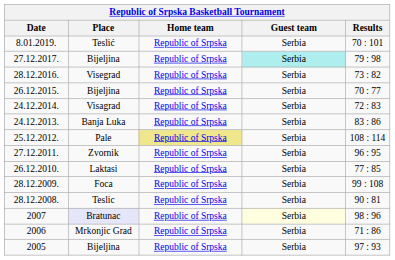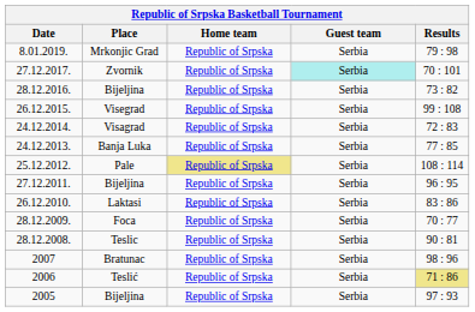8.01.2019. | Place: Teslić -> Mrkonjic Grad
8.01.2019. | Results: 70 : 101 -> 79 : 98
27.12.2017. | Place: Bijeljina -> Zvornik
27.12.2017. | Results: 79 : 98 -> 70 : 101
28.12.2016. | Place: Visegrad -> Bijeljina
26.12.2015. | Place: Bijeljina -> Visegrad
26.12.2015. | Results: 70 : 77 -> 99 : 108
24.12.2013. | Results: 83 : 86 -> 77 : 85
27.12.2011. | Place: Zvornik -> Bijeljina
26.12.2010. | Results: 77 : 85 -> 83 : 86
28.12.2009. | Results: 99 : 108 -> 70 : 77
2007 | Place: lavender background -> no background
2007 | Guest team: lightyellow background -> no background
2006 | Place: Mrkonjic Grad -> Teslić
2006 | Results: no background -> khaki background
